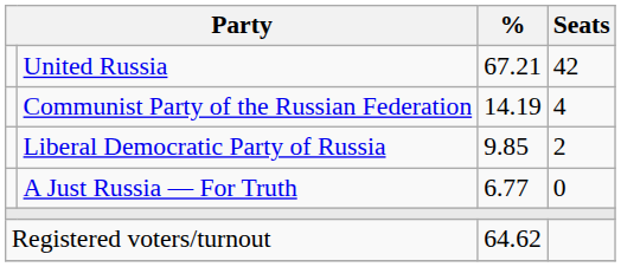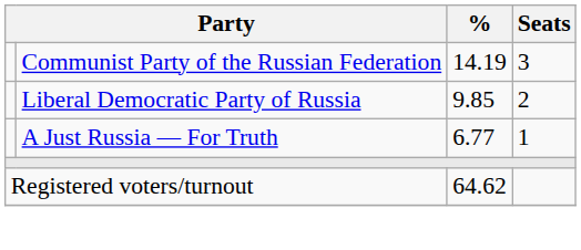- row: United Russia | 67.21 | 42
Communist Party of the Russian Federation | Seats: 4 -> 3
A Just Russia — For Truth | Seats: 0 -> 1
